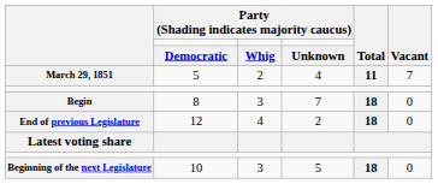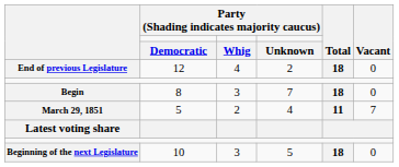rows swapped: End of previous Legislature <-> March 29, 1851
